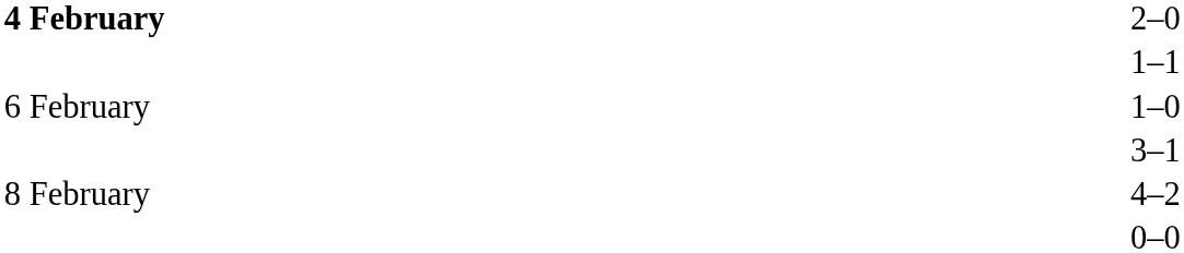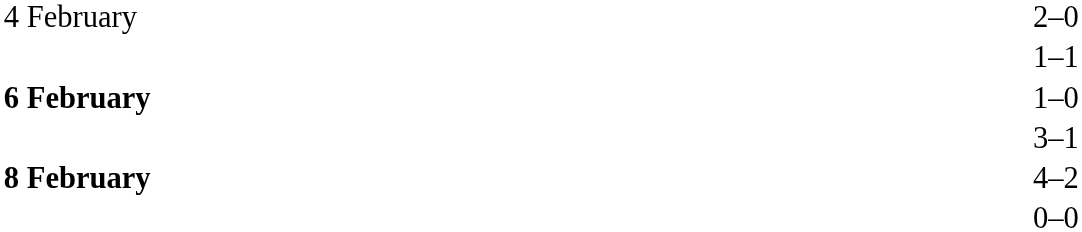2–0 | column 1: bold -> normal
1–0 | column 1: normal -> bold
4–2 | column 1: normal -> bold
